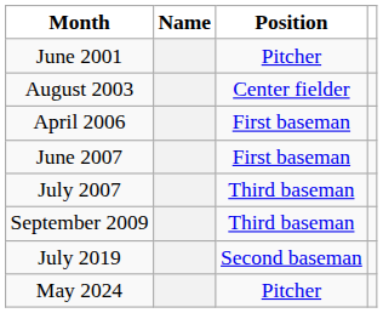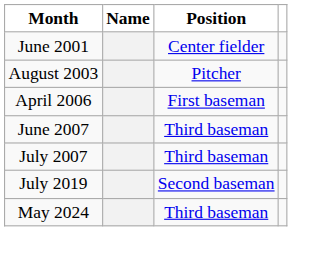June 2001 | Position: Pitcher -> Center fielder
August 2003 | Position: Center fielder -> Pitcher
June 2007 | Position: First baseman -> Third baseman
- row: September 2009 | Third baseman
May 2024 | Position: Pitcher -> Third baseman
